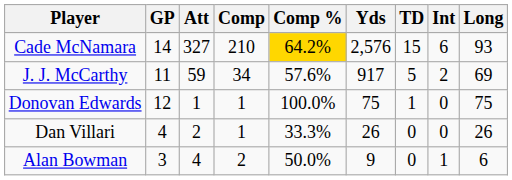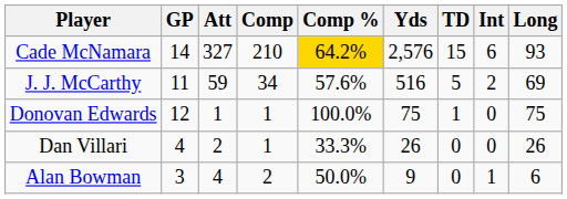J. J. McCarthy | Yds: 917 -> 516
